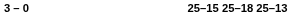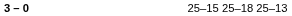row 1 | column 2: bold -> normal
